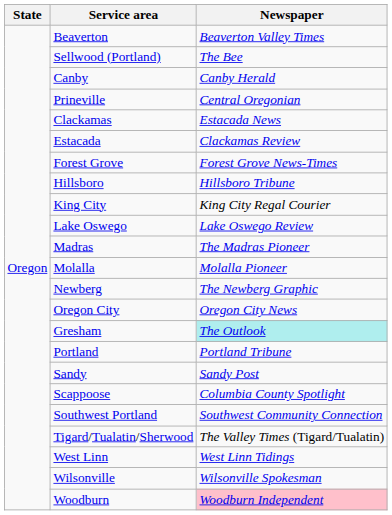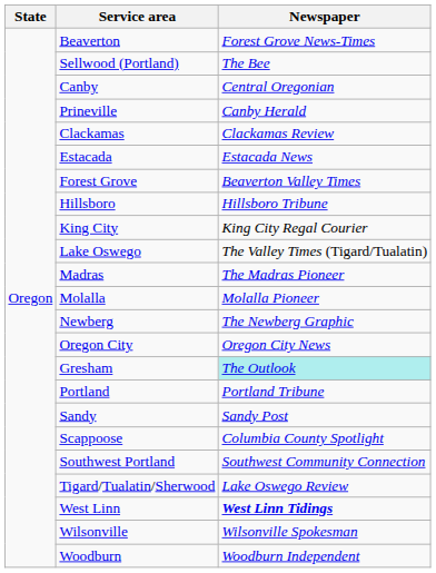Beaverton | Newspaper: Beaverton Valley Times -> Forest Grove News-Times
Canby | Newspaper: Canby Herald -> Central Oregonian
Prineville | Newspaper: Central Oregonian -> Canby Herald
Clackamas | Newspaper: Estacada News -> Clackamas Review
Estacada | Newspaper: Clackamas Review -> Estacada News
Forest Grove | Newspaper: Forest Grove News-Times -> Beaverton Valley Times
Lake Oswego | Newspaper: Lake Oswego Review -> The Valley Times (Tigard/Tualatin)
Tigard/Tualatin/Sherwood | Newspaper: The Valley Times (Tigard/Tualatin) -> Lake Oswego Review
West Linn | Newspaper: normal -> bold
Woodburn | Newspaper: pink background -> no background
